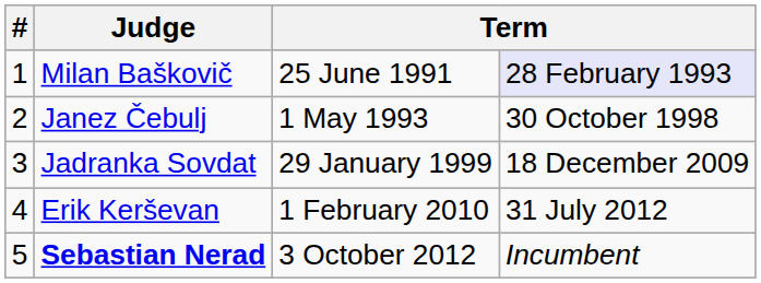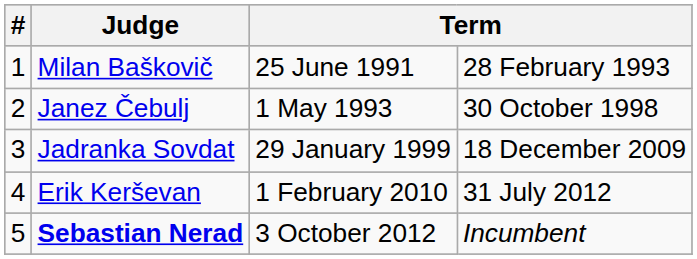Milan Baškovič | column 4: lavender background -> no background
